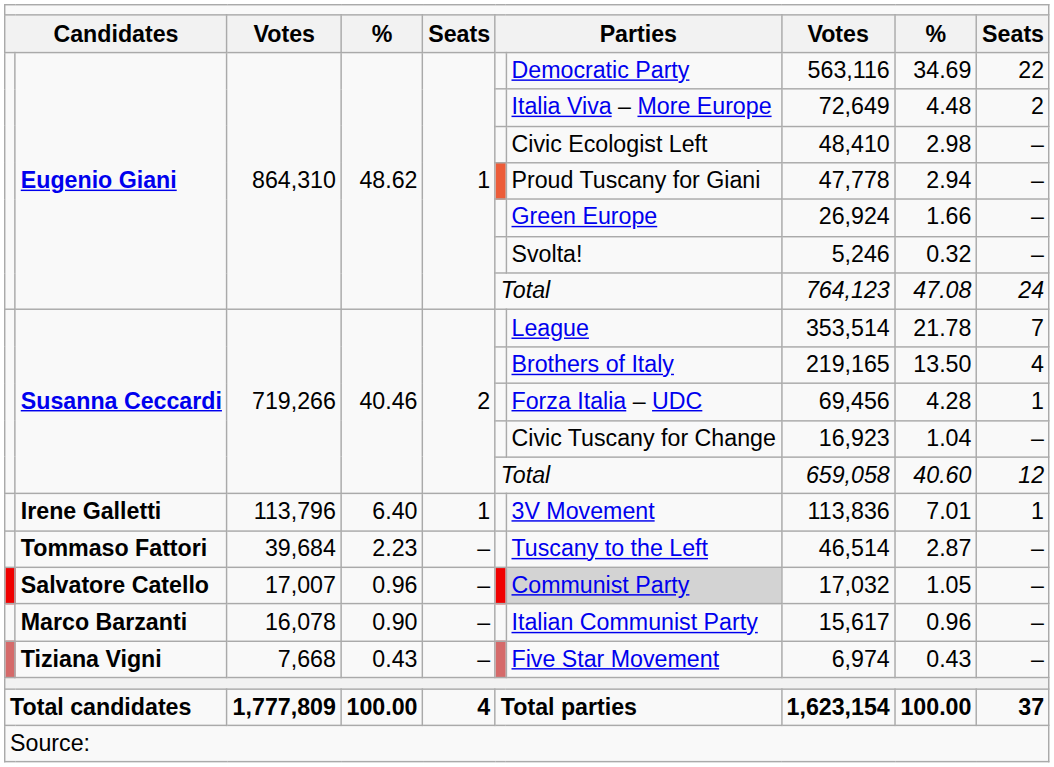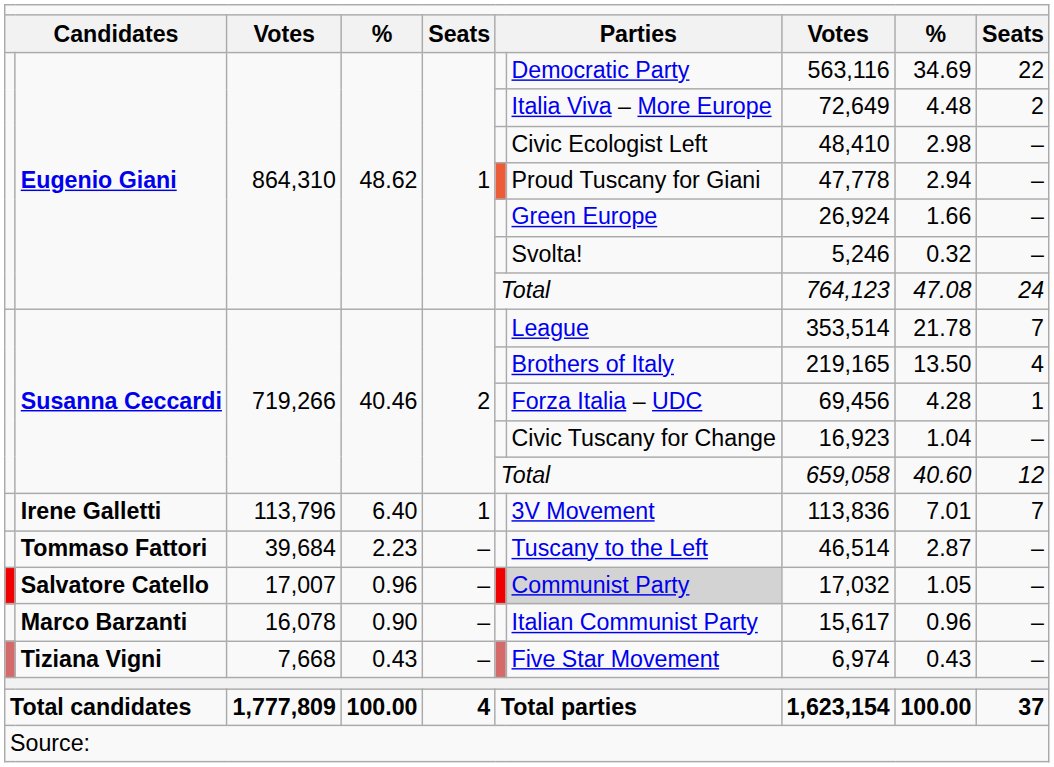Irene Galletti | column 10: 1 -> 7
